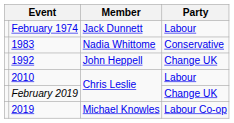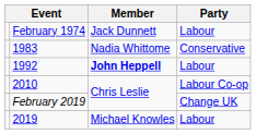1992 | Member: normal -> bold
1992 | Party: Change UK -> Labour
2010 | Party: Labour -> Labour Co-op
2019 | Party: Labour Co-op -> Labour
